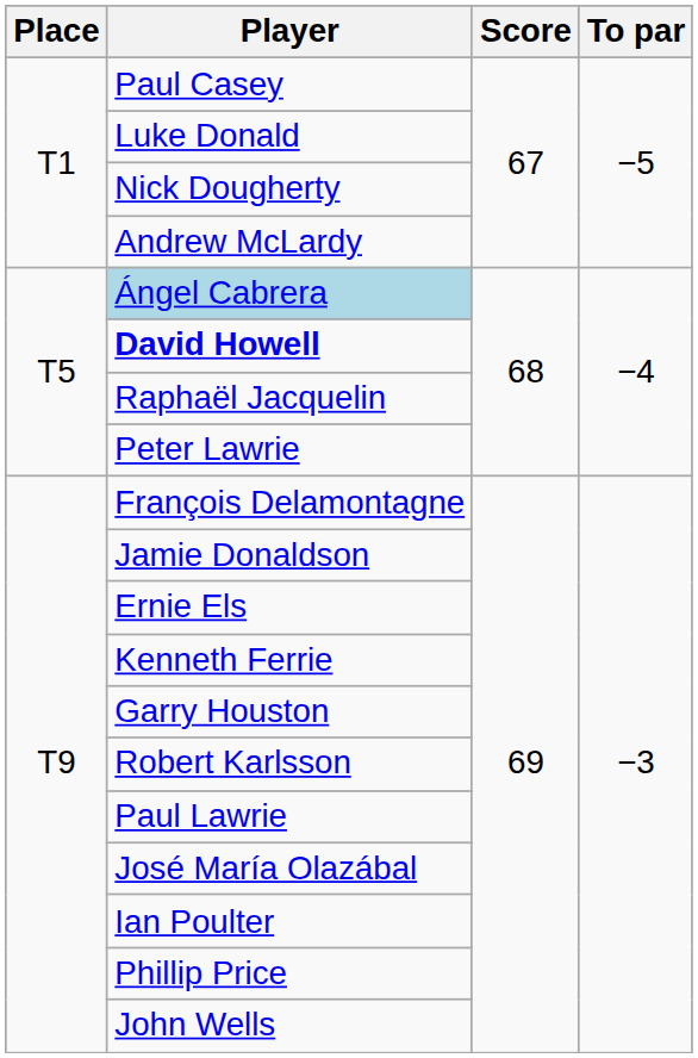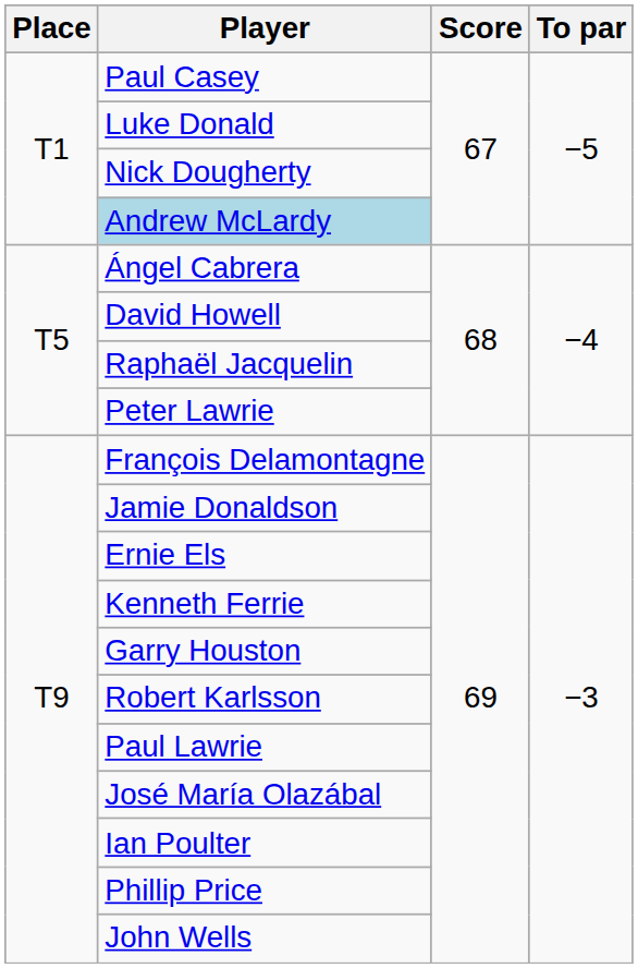Andrew McLardy | Player: no background -> lightblue background
Ángel Cabrera | Player: lightblue background -> no background
David Howell | Player: bold -> normal
